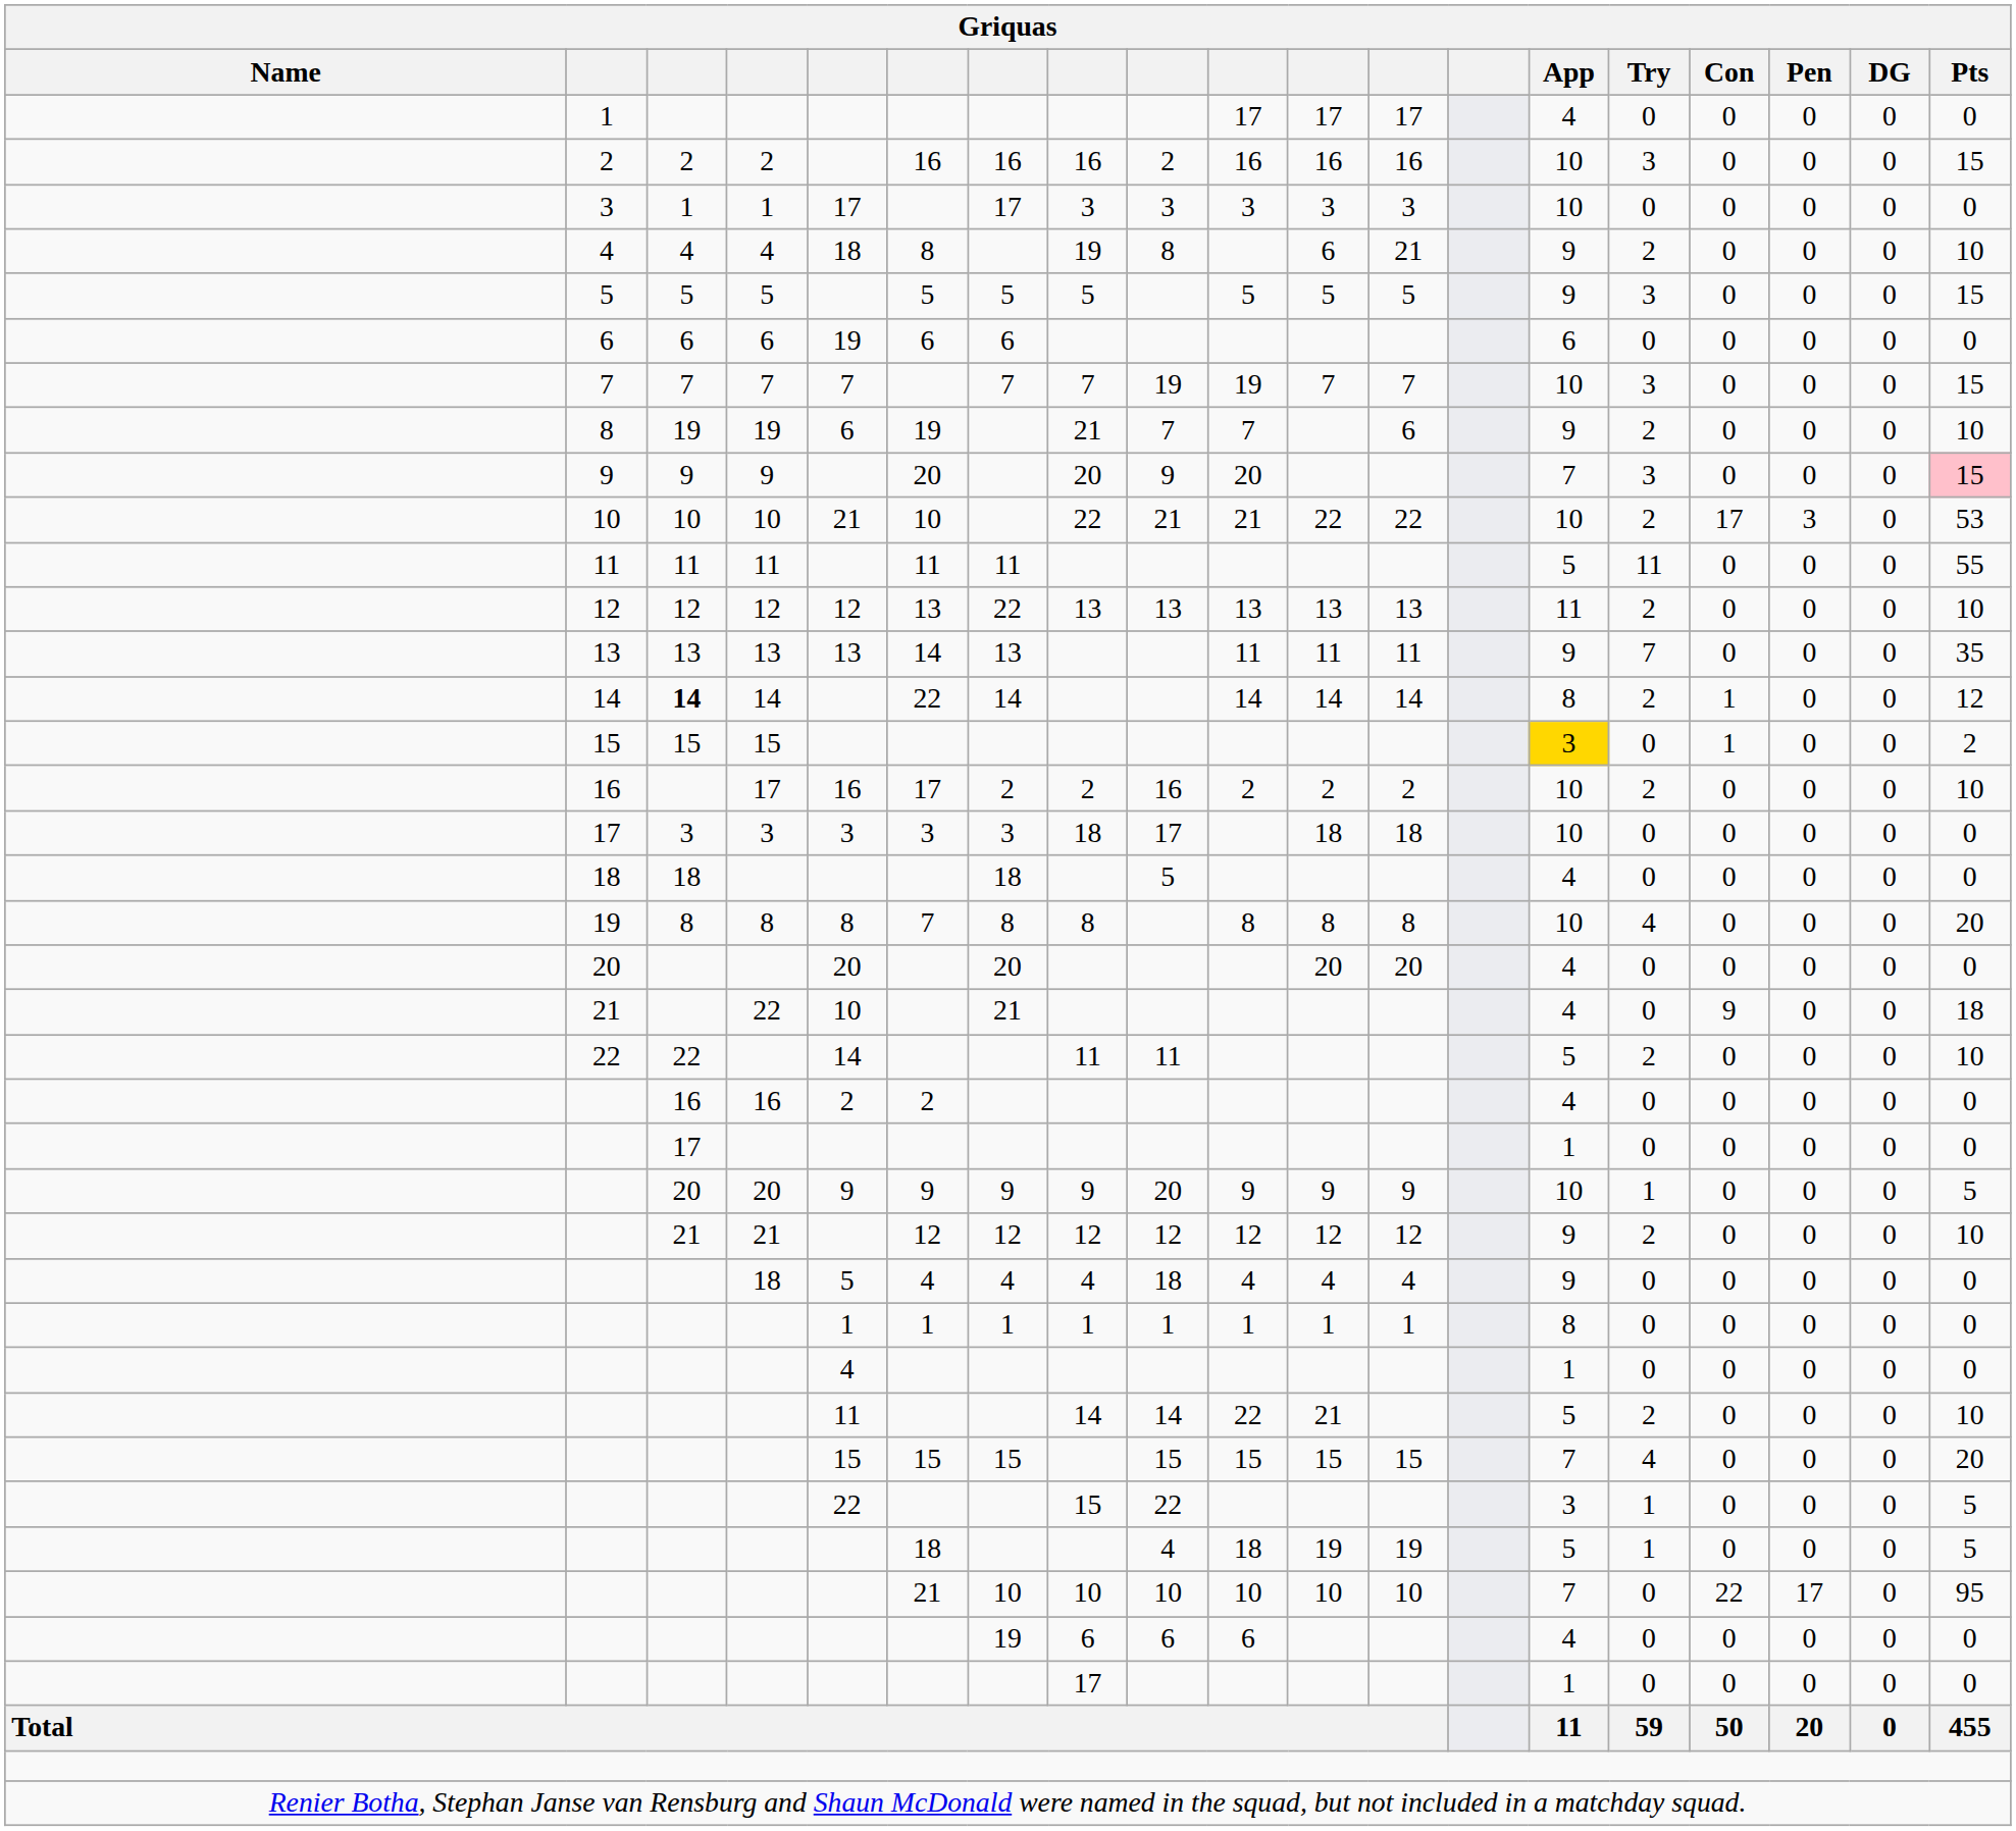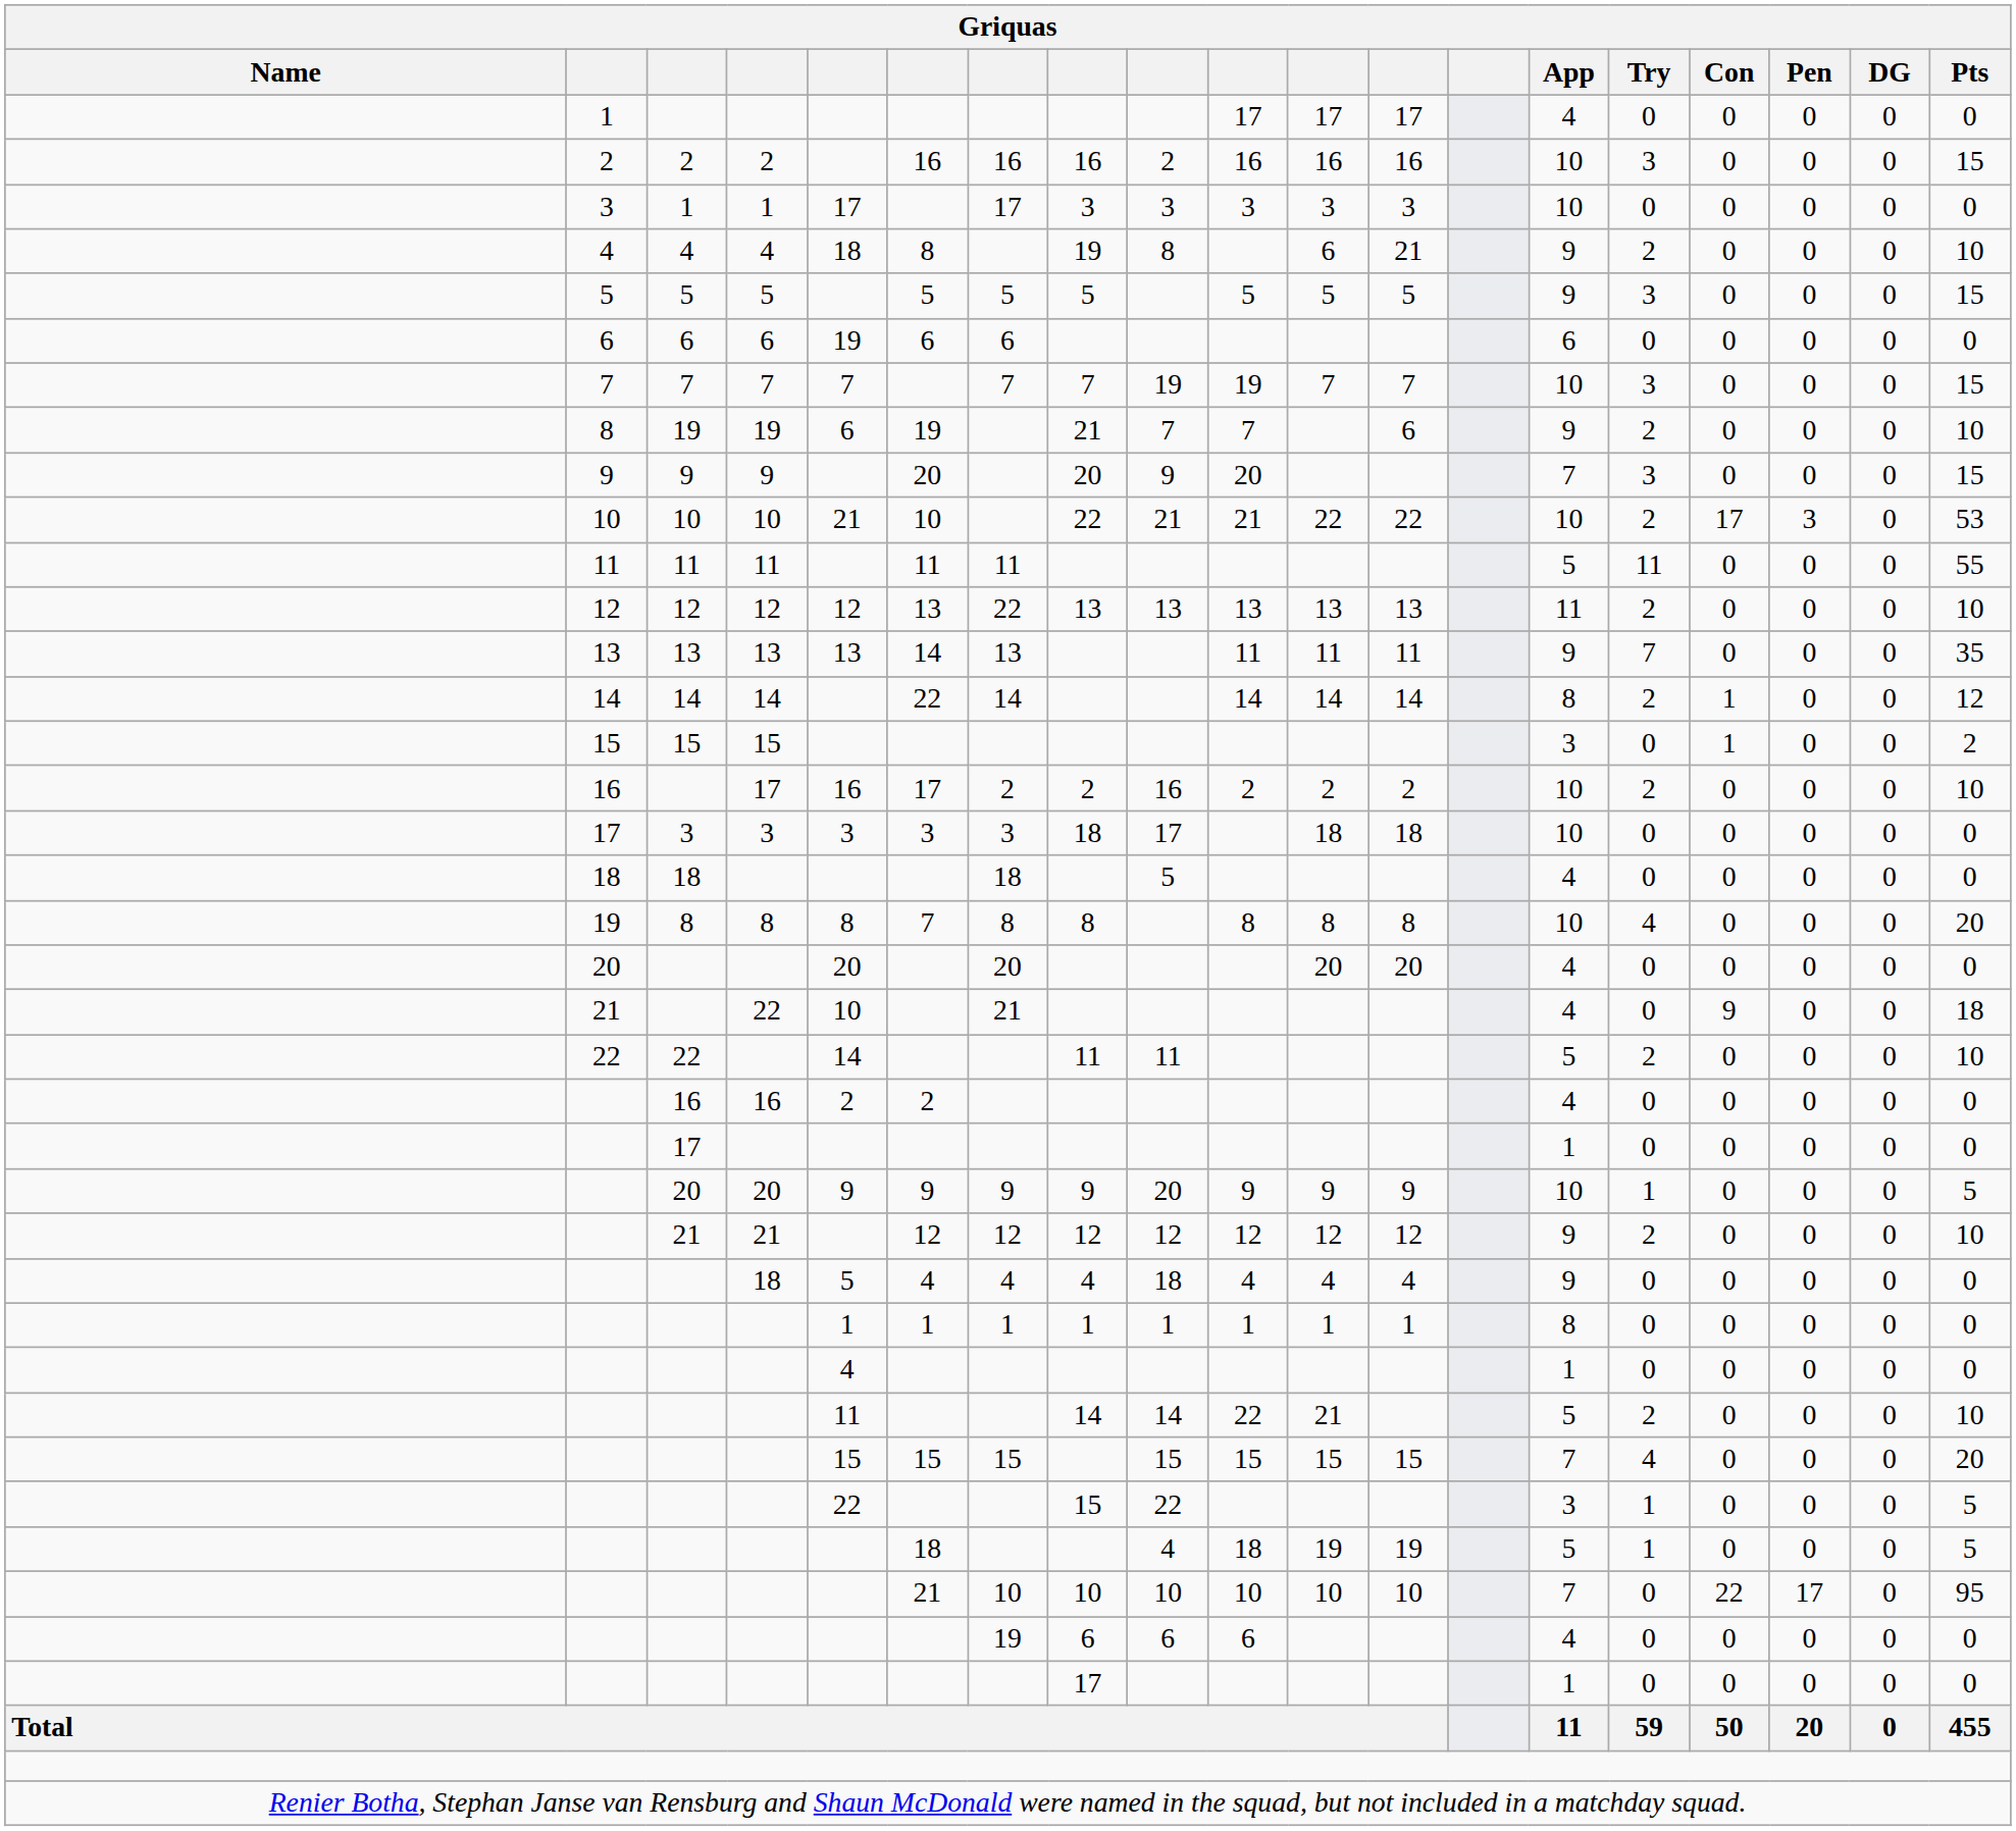row 11 | Pts: pink background -> no background
row 16 | column 3: bold -> normal
row 17 | App: gold background -> no background
